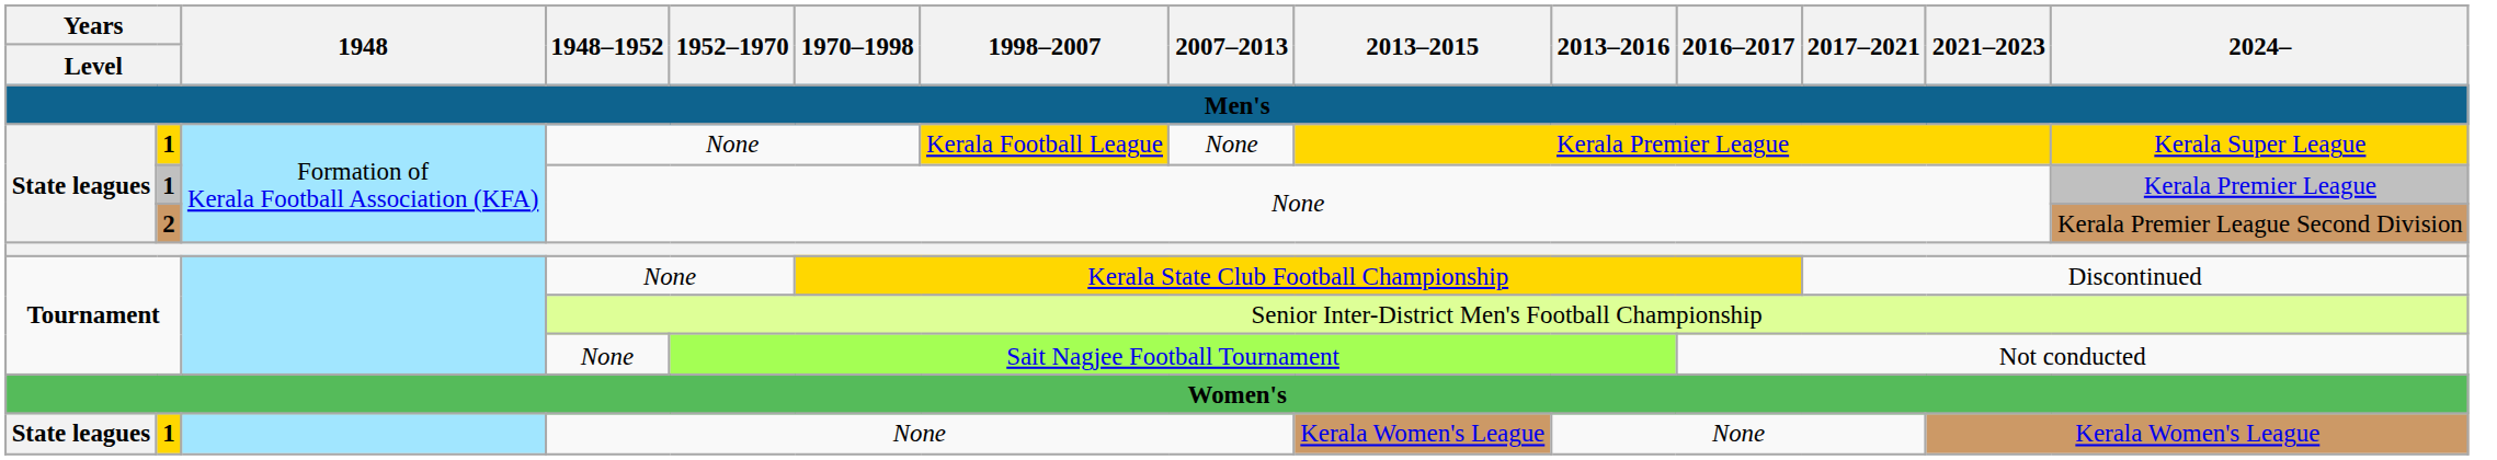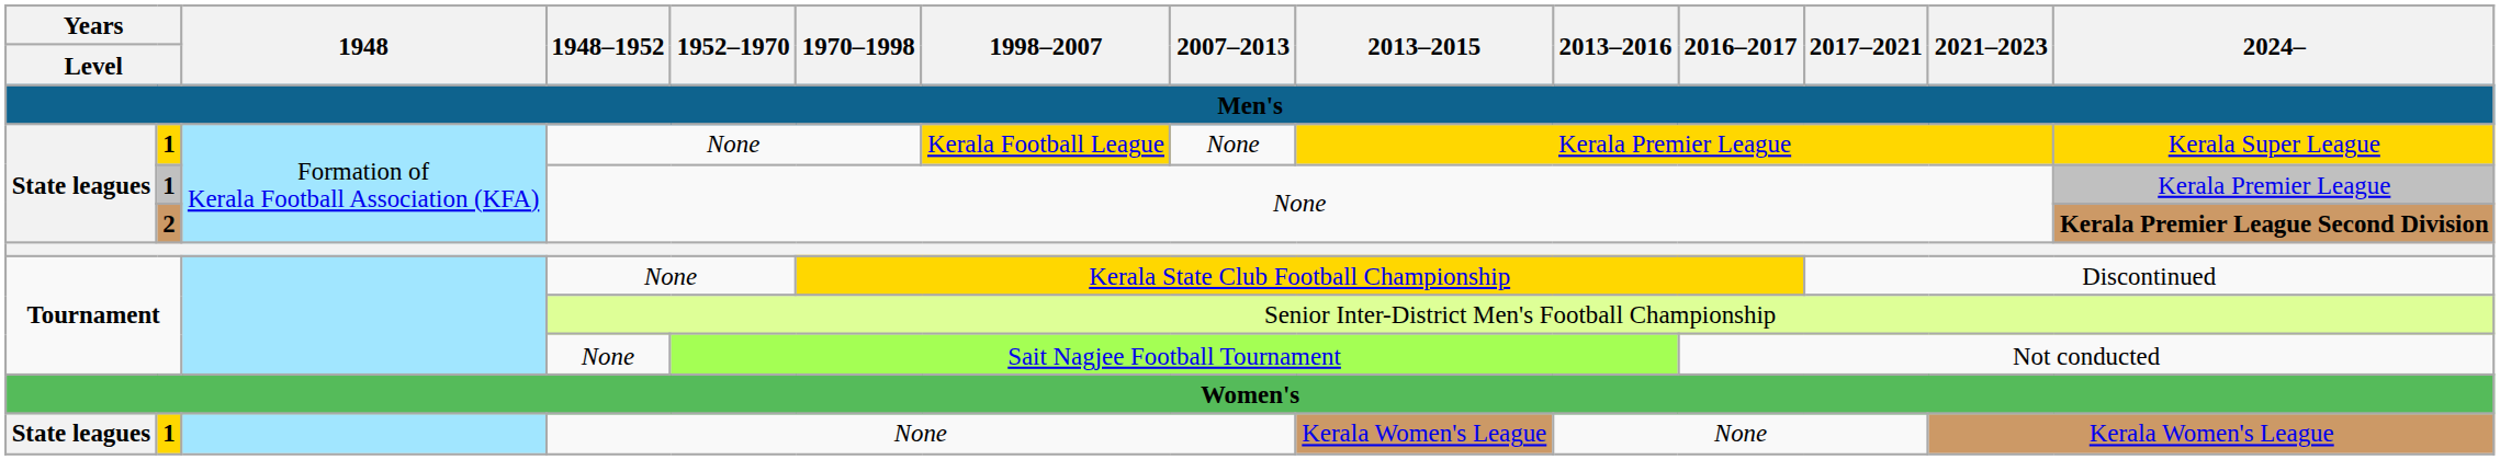2 | 2024–: normal -> bold
